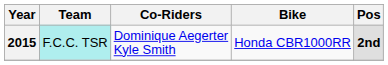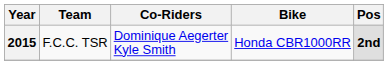2015 | Team: paleturquoise background -> no background
